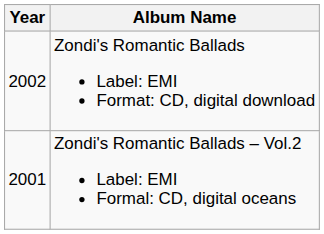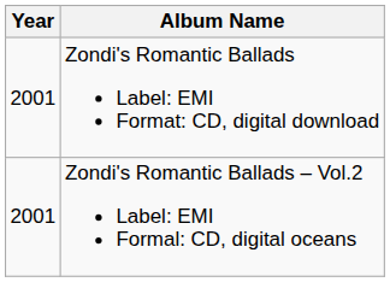row 2 | Year: 2002 -> 2001
